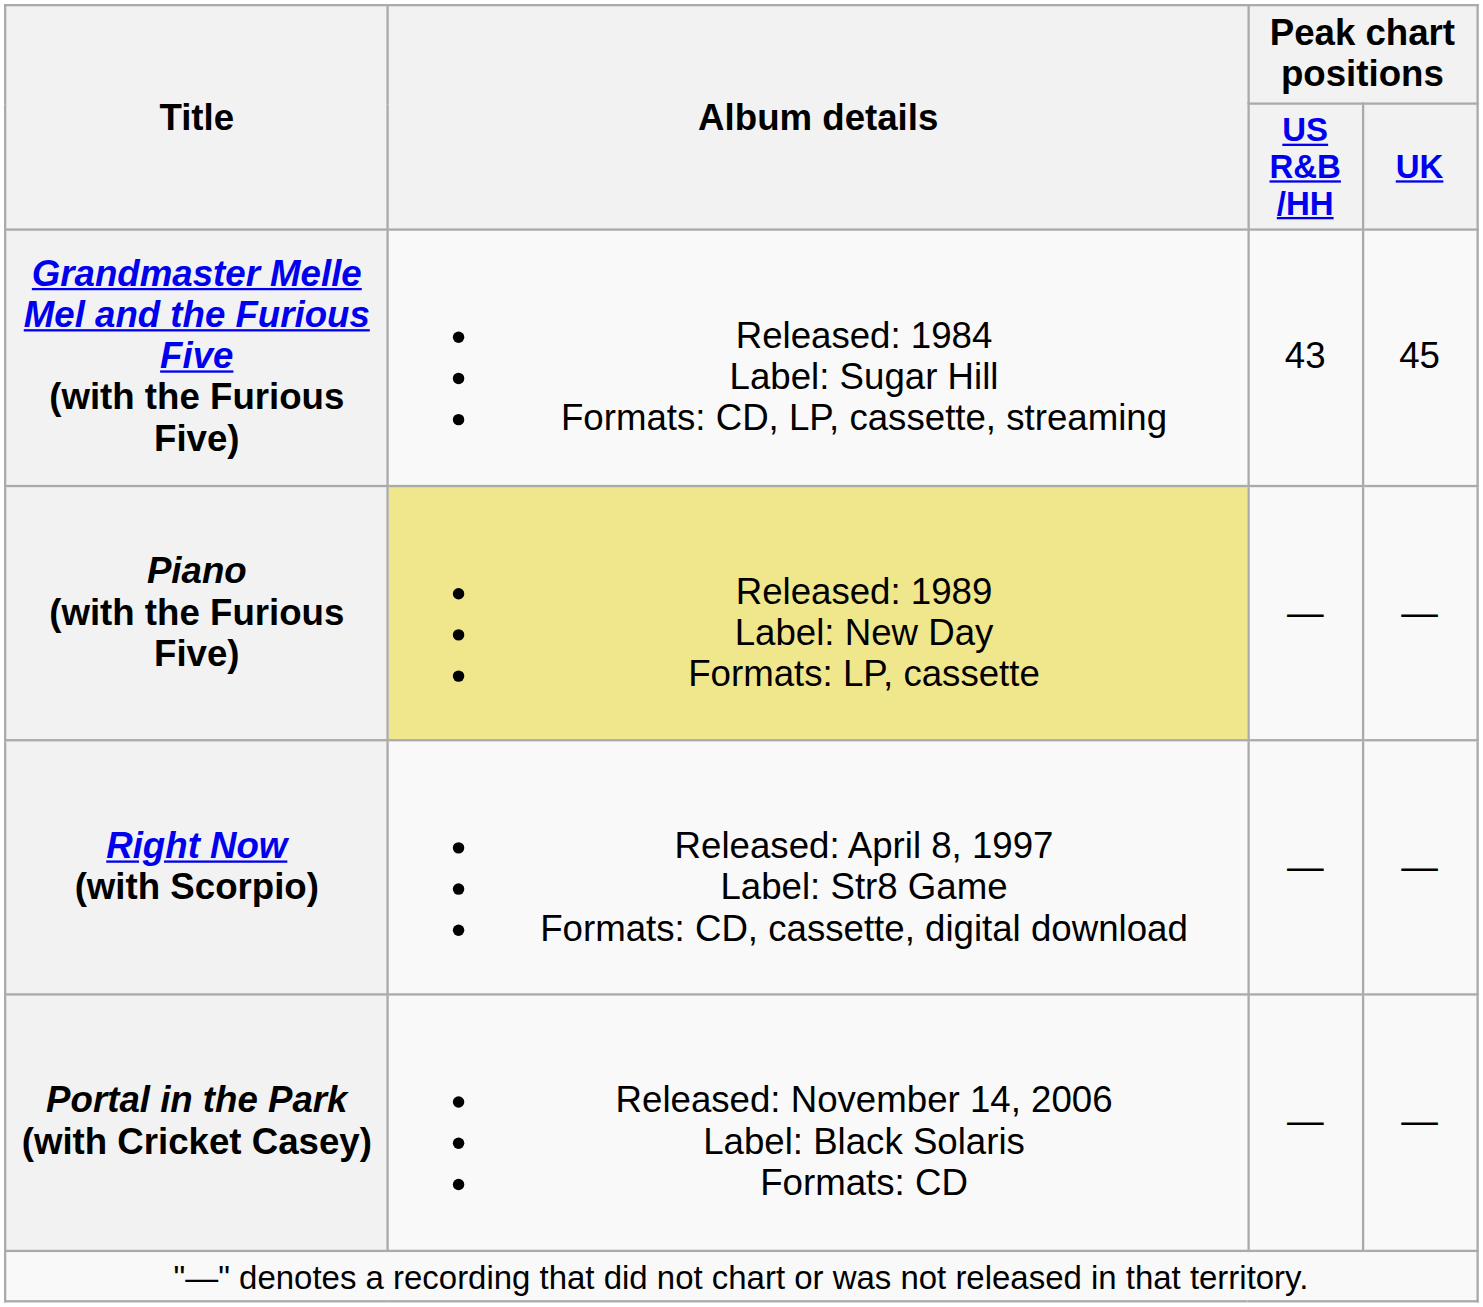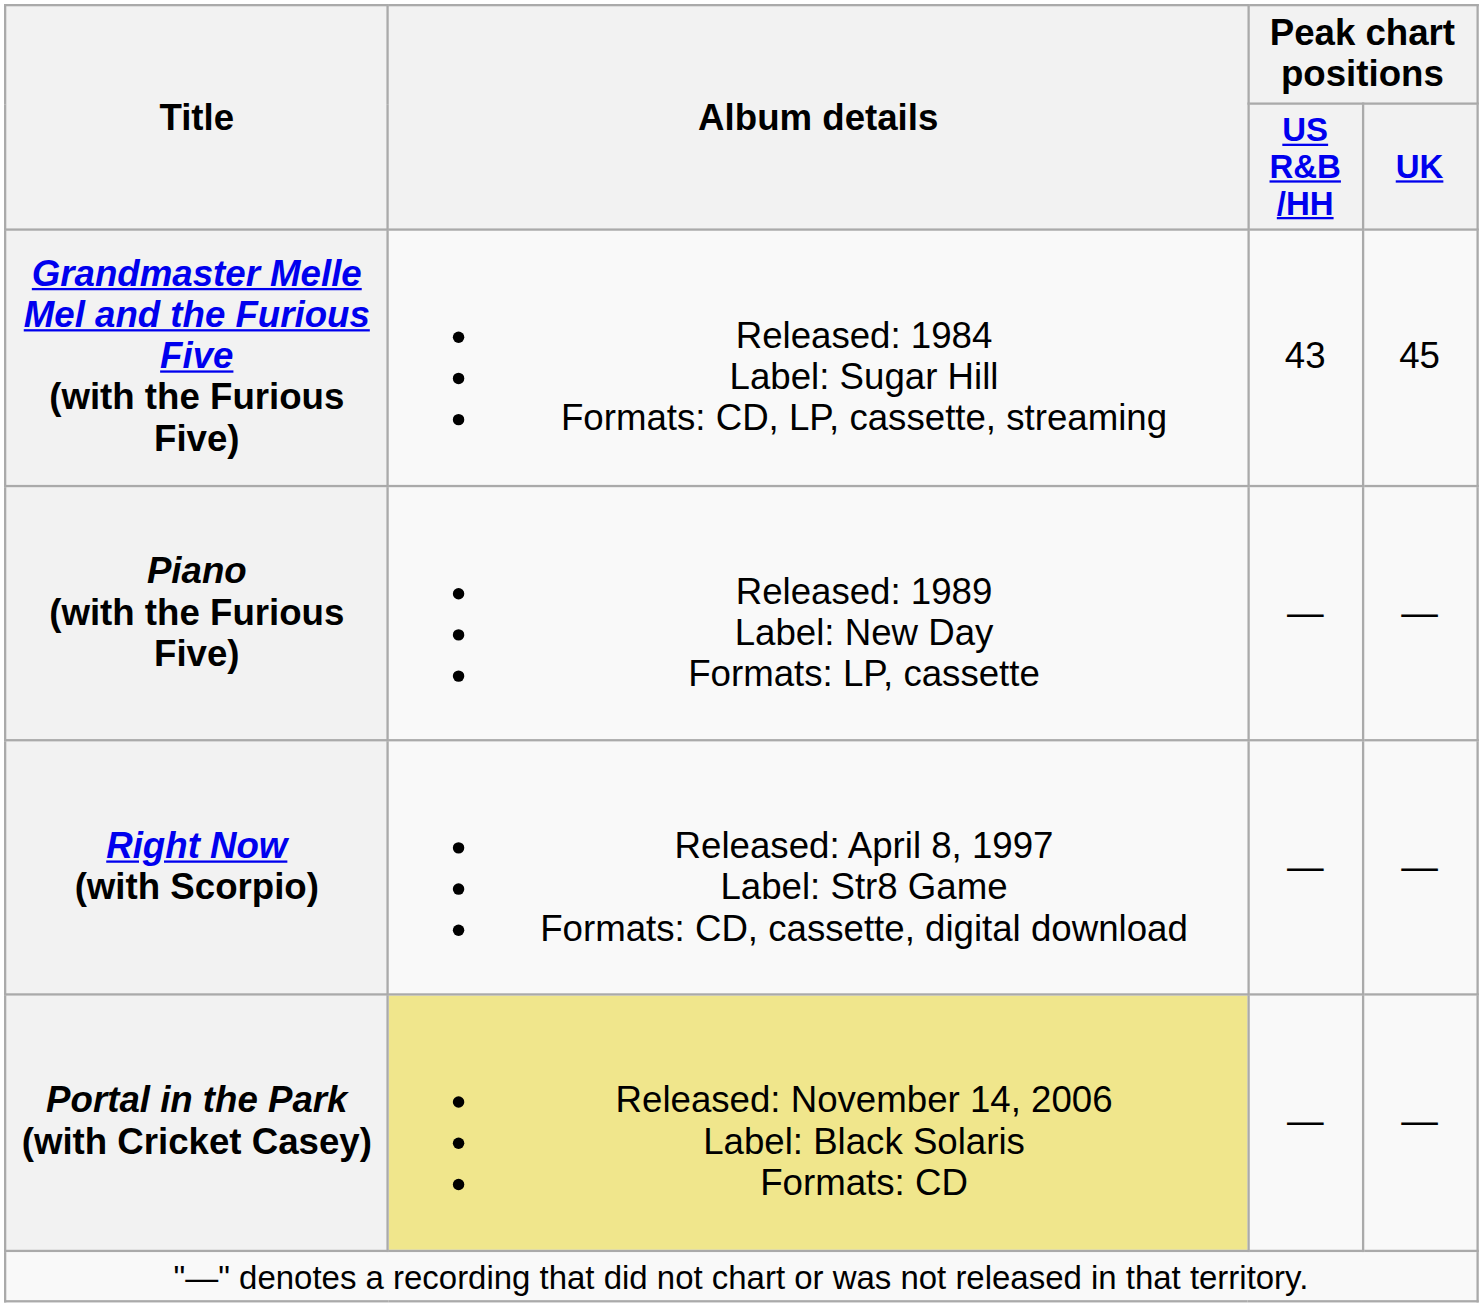Piano (with the Furious Five) | Album details: khaki background -> no background
Portal in the Park (with Cricket Casey) | Album details: no background -> khaki background
